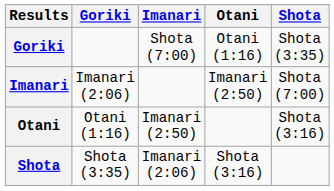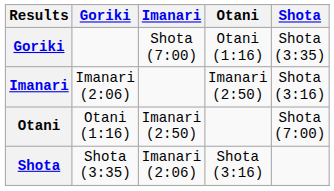row 3 | Shota: Shota (7:00) -> Shota (3:16)
row 4 | Shota: Shota (3:16) -> Shota (7:00)
